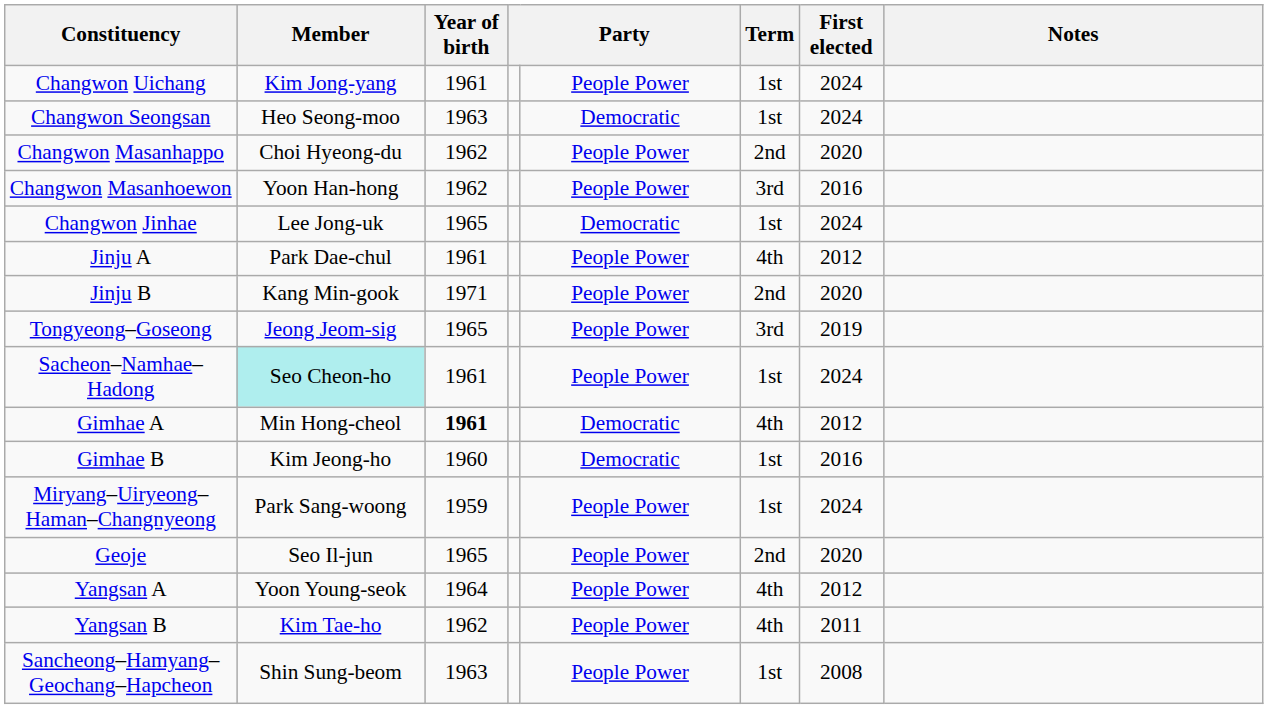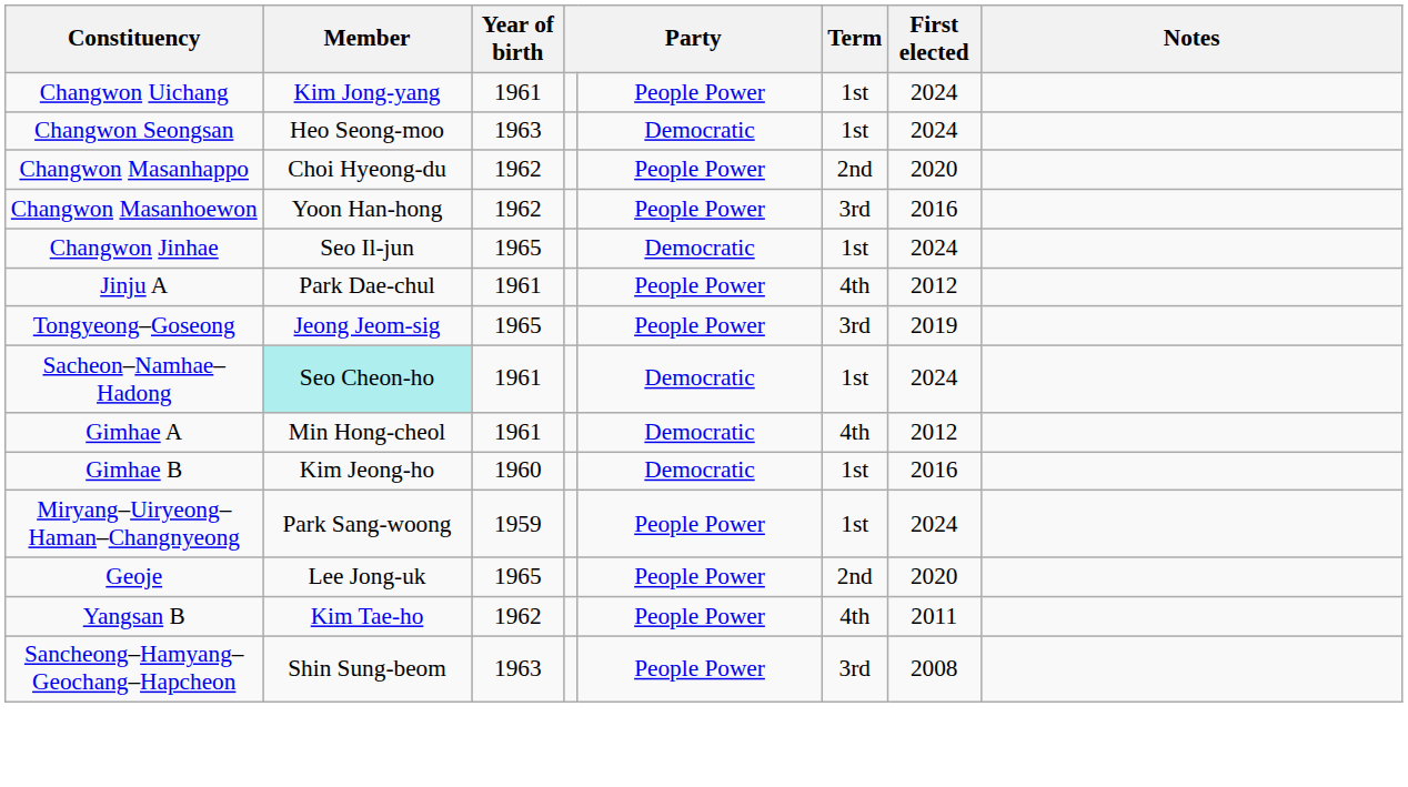Changwon Jinhae | Member: Lee Jong-uk -> Seo Il-jun
- row: Jinju B | Kang Min-gook | 1971 | People Power | 2nd | 2020
Sacheon–Namhae–Hadong | column 5: People Power -> Democratic
Gimhae A | Year of birth: bold -> normal
Geoje | Member: Seo Il-jun -> Lee Jong-uk
- row: Yangsan A | Yoon Young-seok | 1964 | People Power | 4th | 2012
Sancheong–Hamyang–Geochang–Hapcheon | Term: 1st -> 3rd
